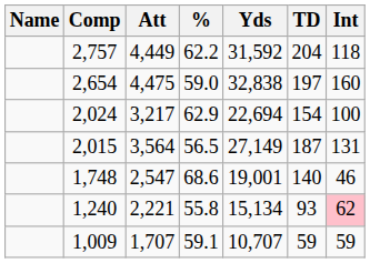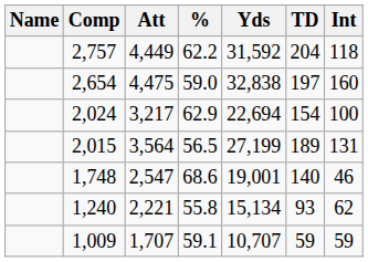2,015 | Yds: 27,149 -> 27,199
2,015 | TD: 187 -> 189
1,240 | Int: pink background -> no background
